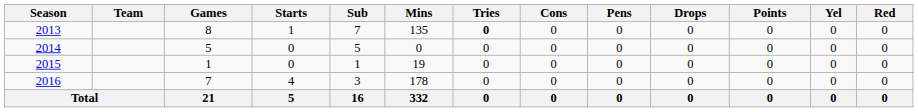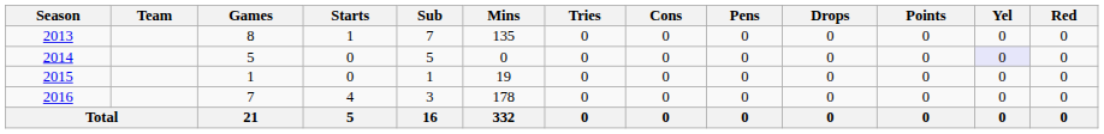2013 | Tries: bold -> normal
2014 | Yel: no background -> lavender background
